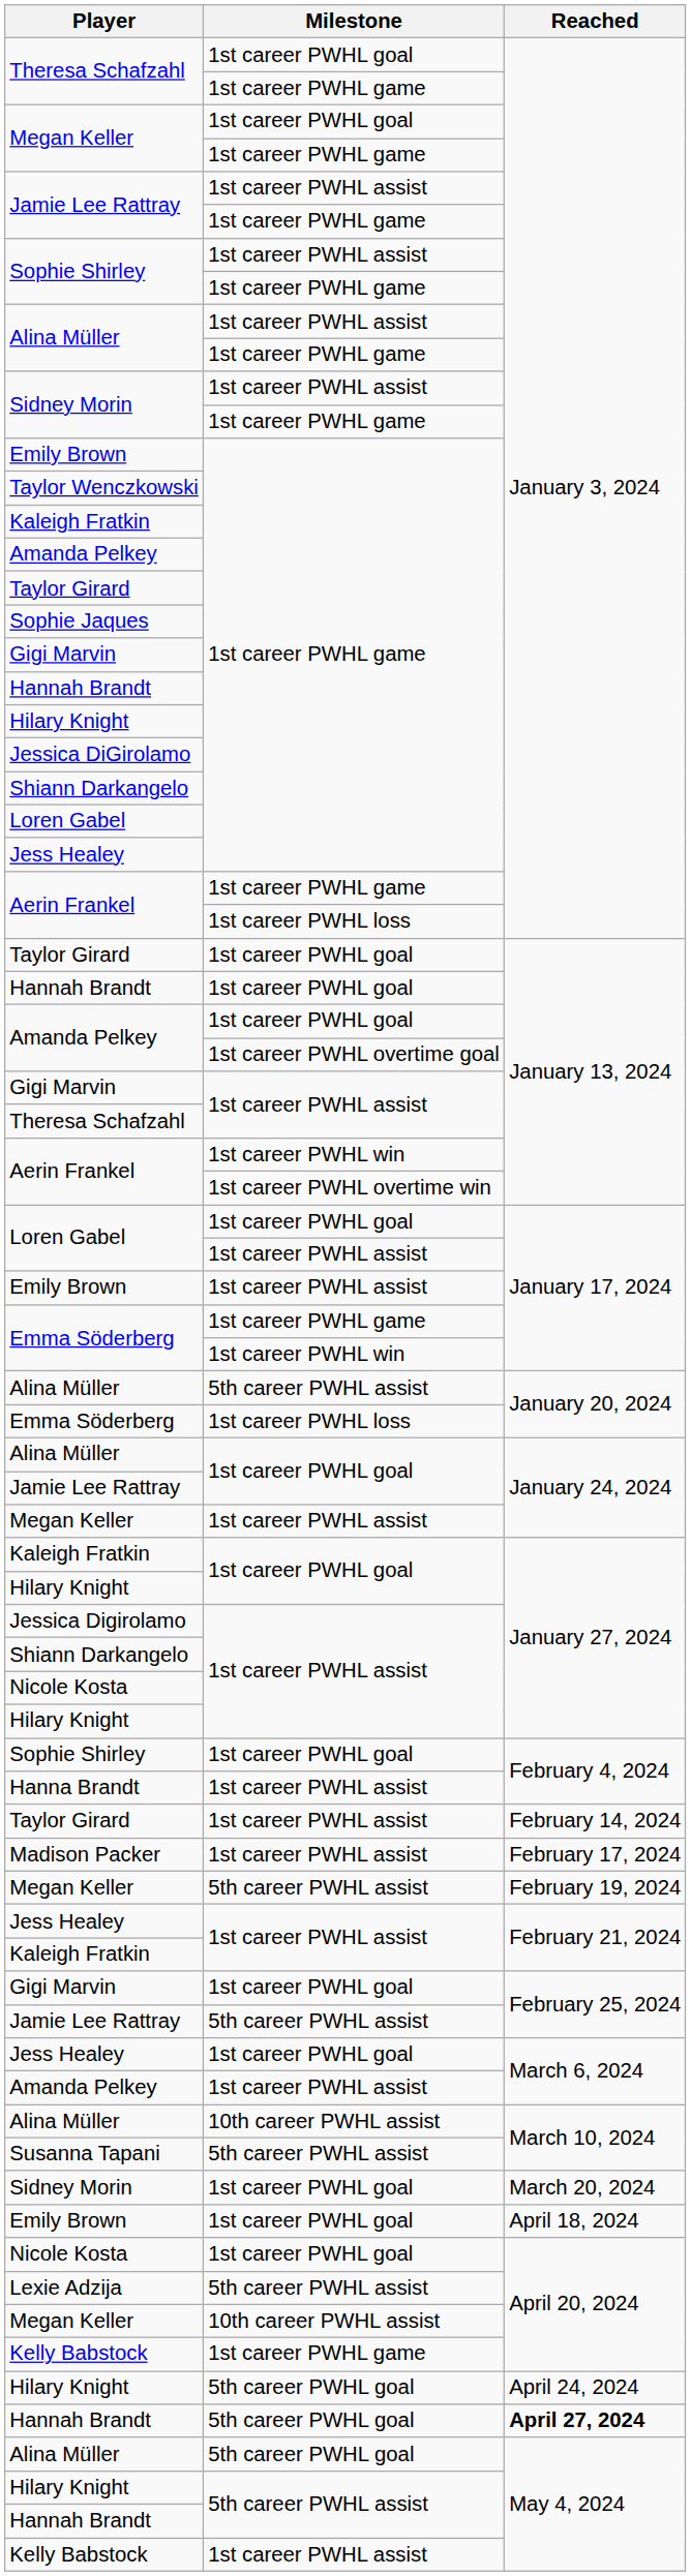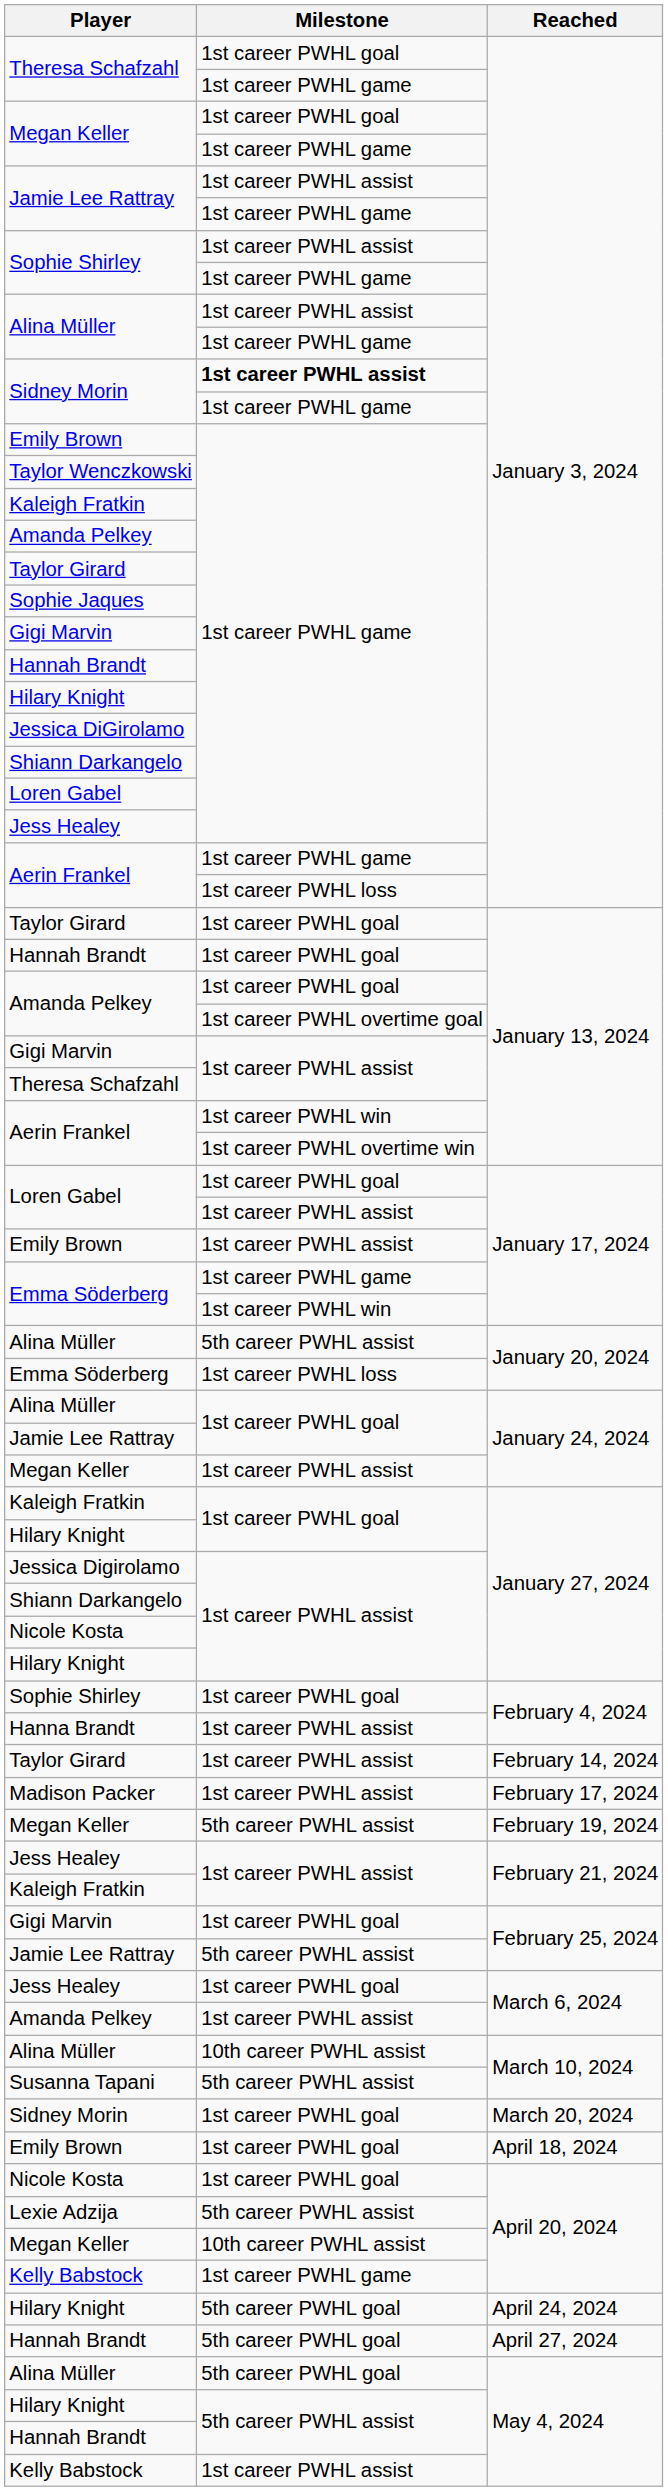row 12 | Milestone: normal -> bold
row 73 | Reached: bold -> normal
